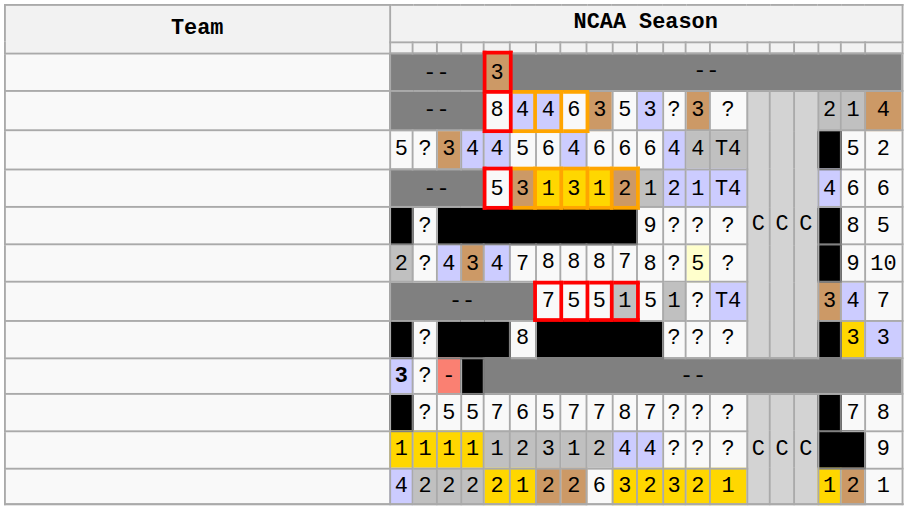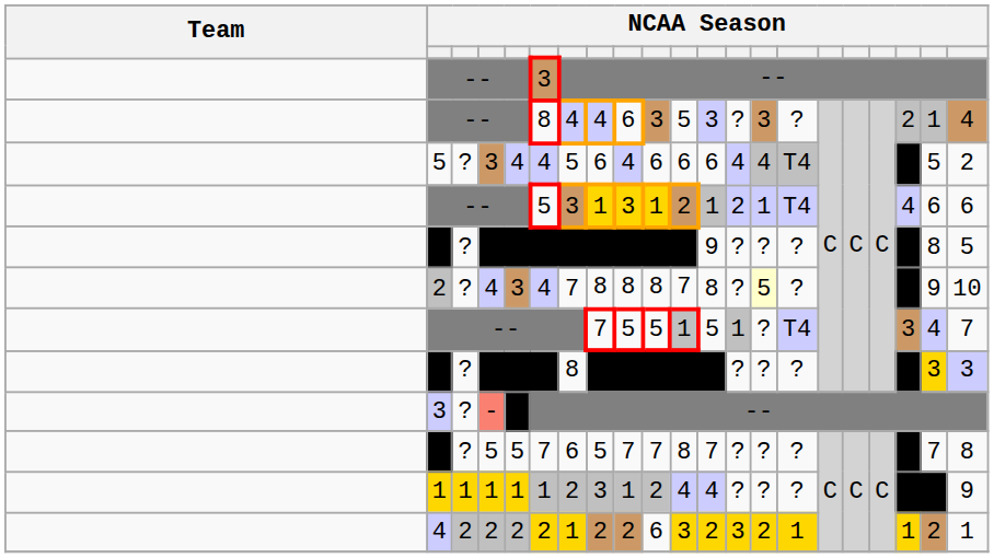- | column 2: bold -> normal
